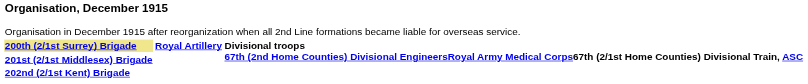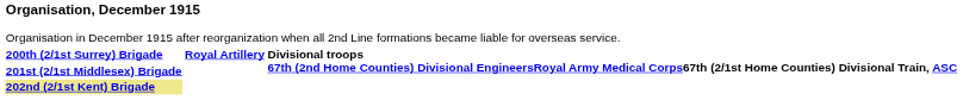200th (2/1st Surrey) Brigade | column 1: khaki background -> no background
202nd (2/1st Kent) Brigade | column 1: no background -> khaki background
